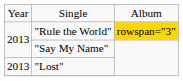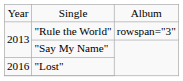"Rule the World" | column 3: gold background -> no background
"Lost" | column 1: 2013 -> 2016
